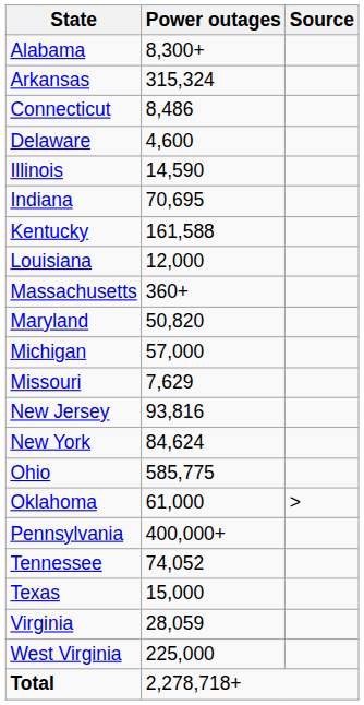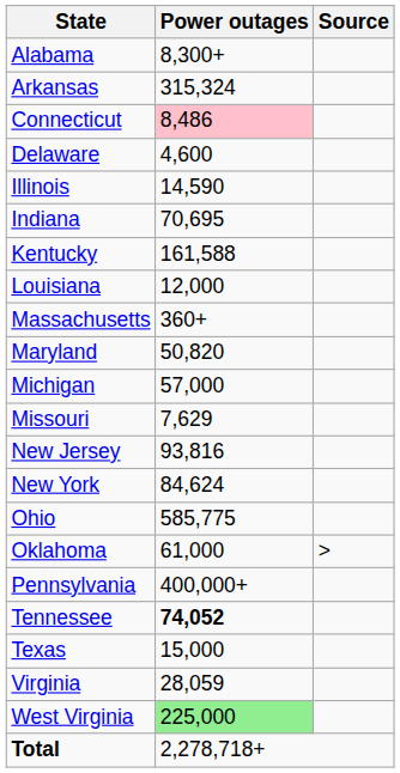Connecticut | Power outages: no background -> pink background
Tennessee | Power outages: normal -> bold
West Virginia | Power outages: no background -> lightgreen background
